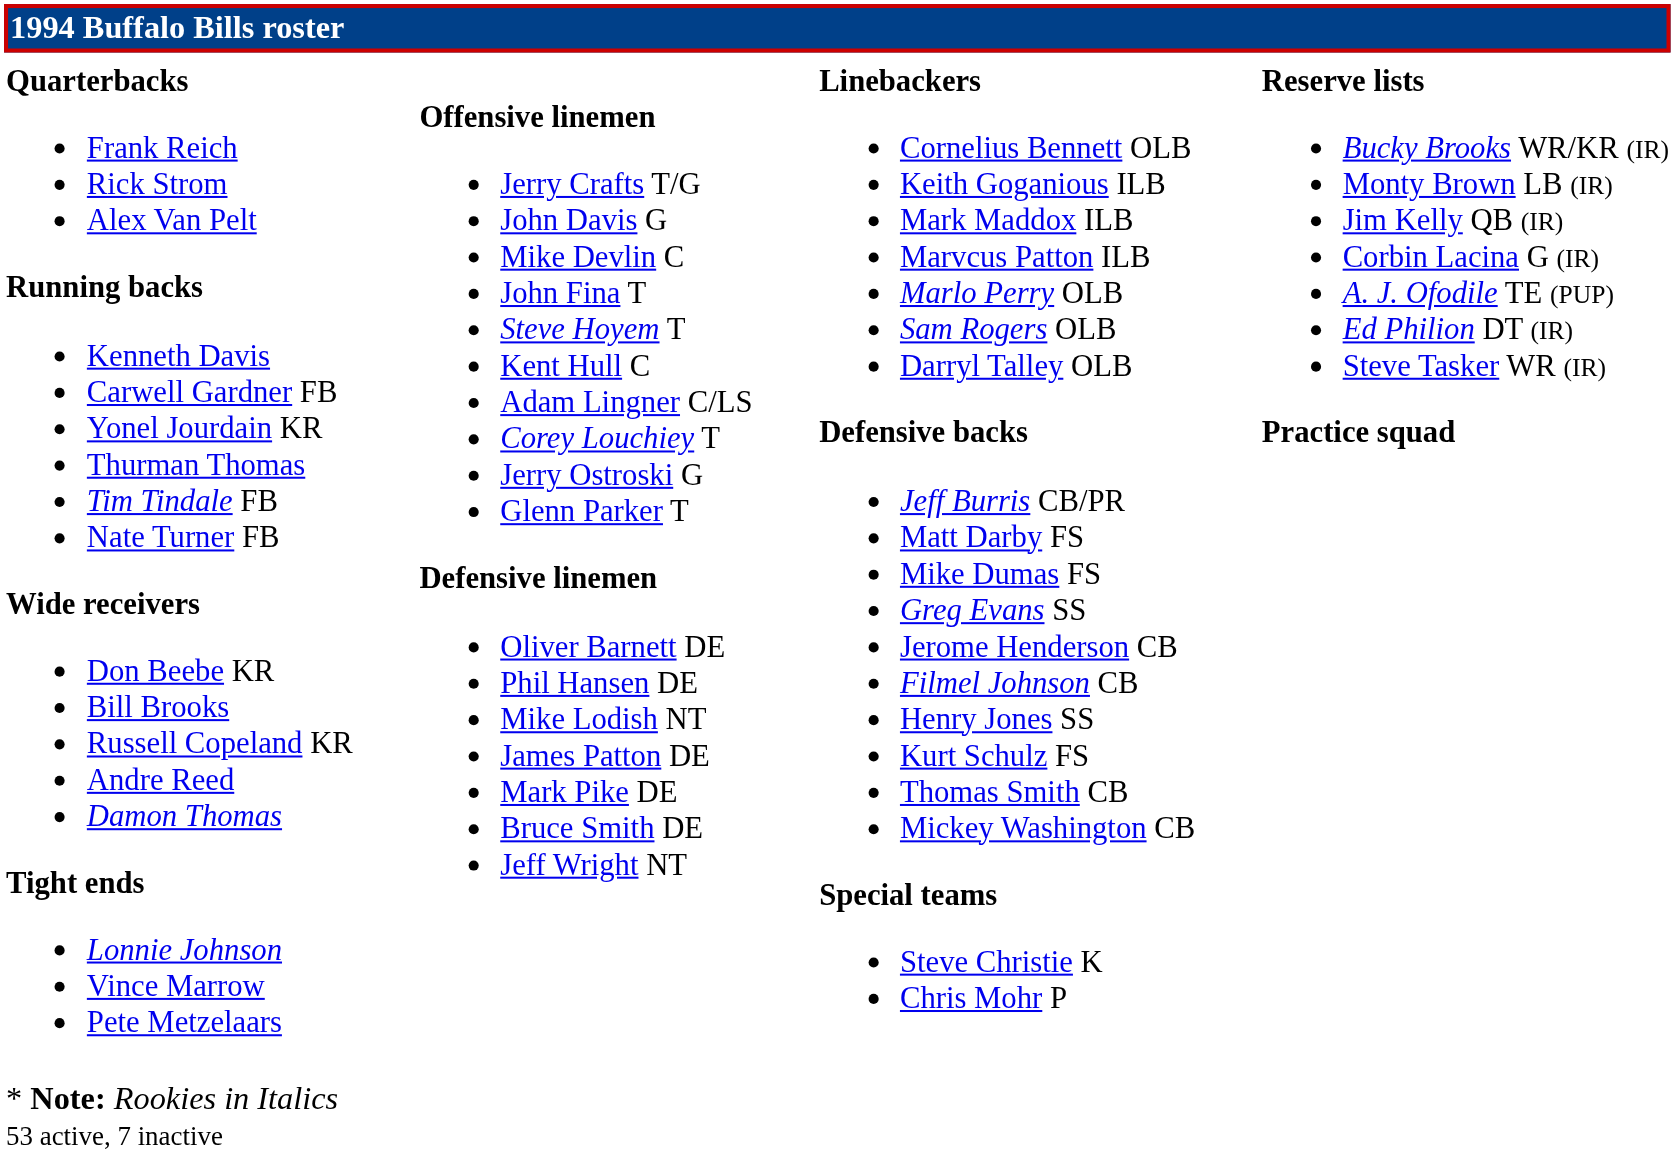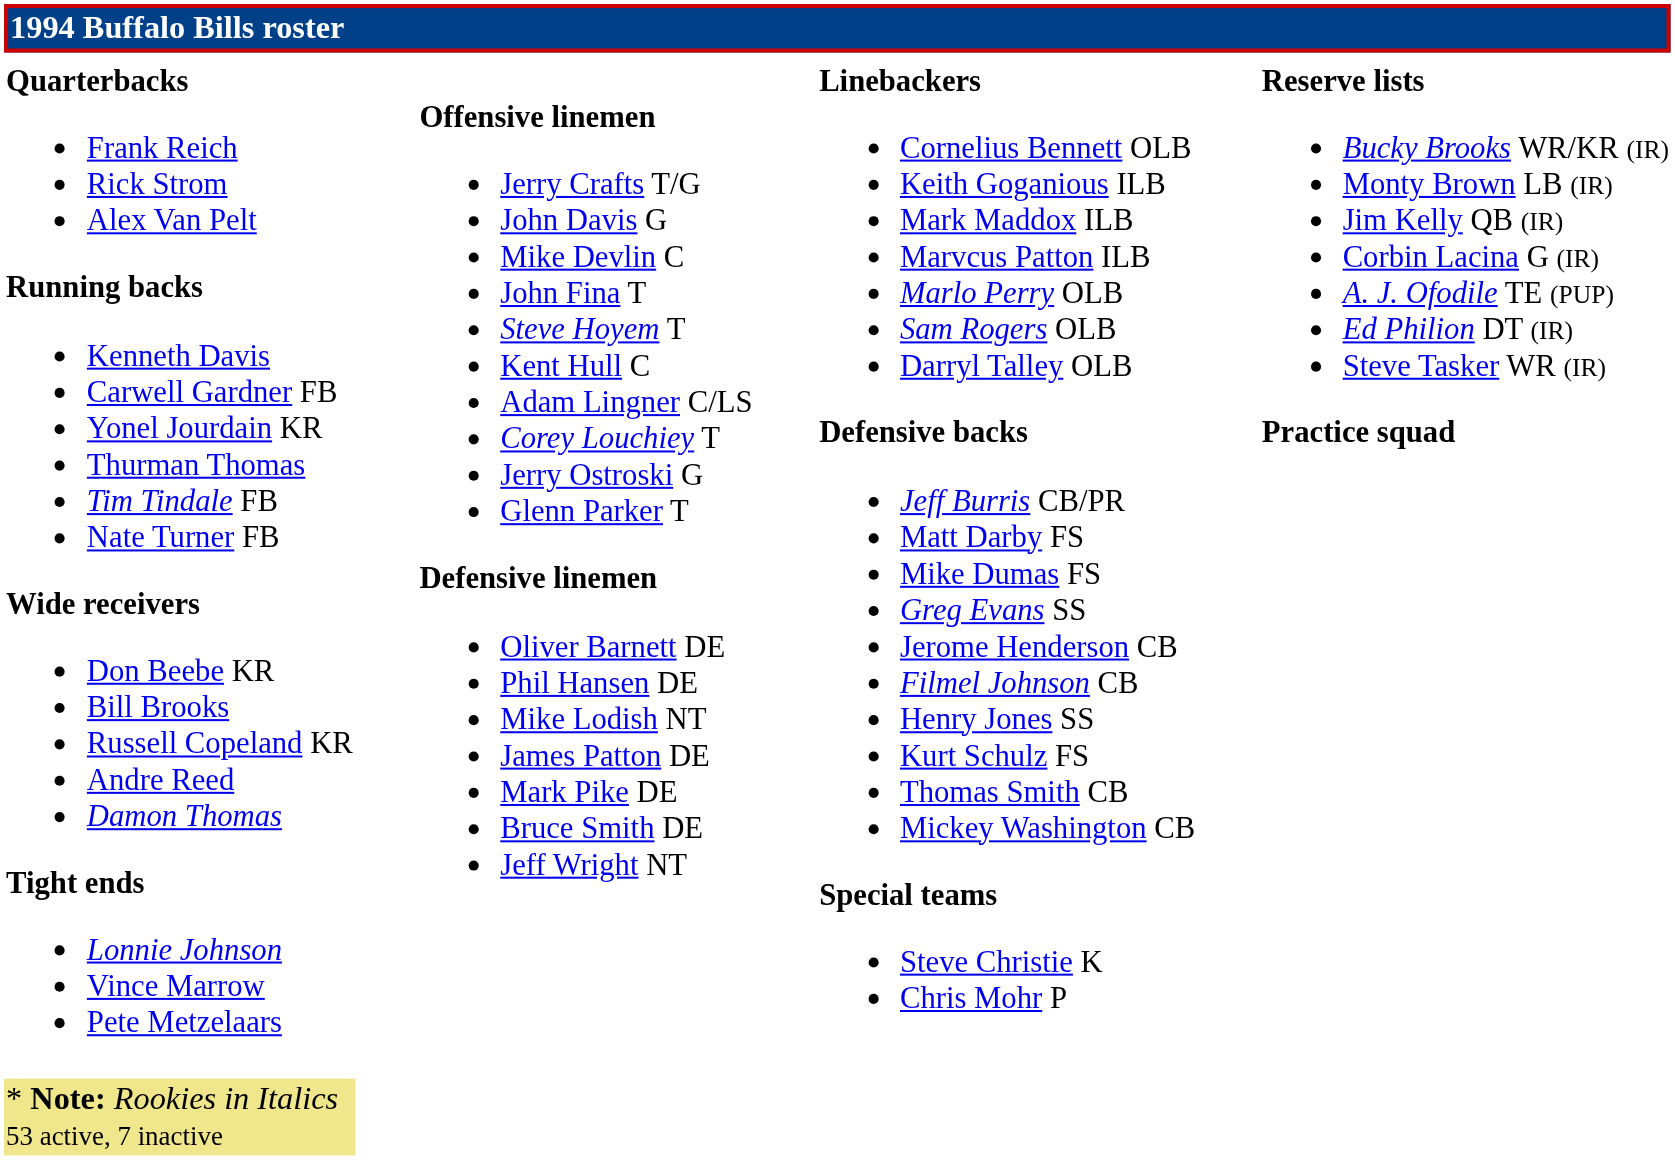* Note: Rookies in Italics 53 active, 7 inactive | column 1: no background -> khaki background
